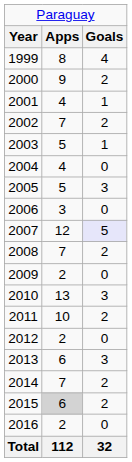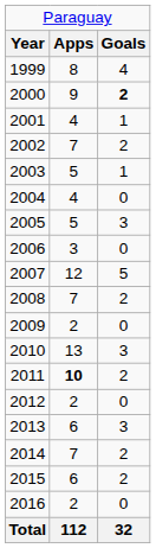2000 | column 3: normal -> bold
2007 | column 3: lavender background -> no background
2011 | column 2: normal -> bold
2015 | column 2: lightgrey background -> no background
